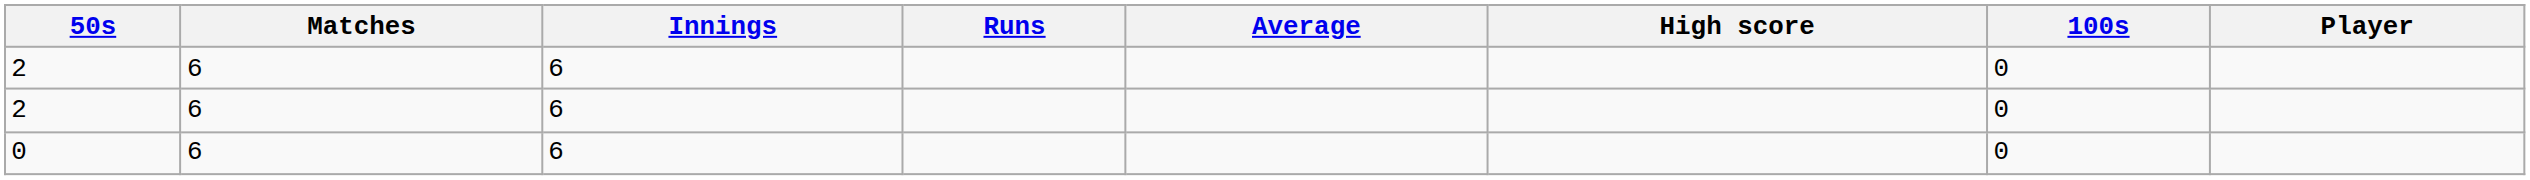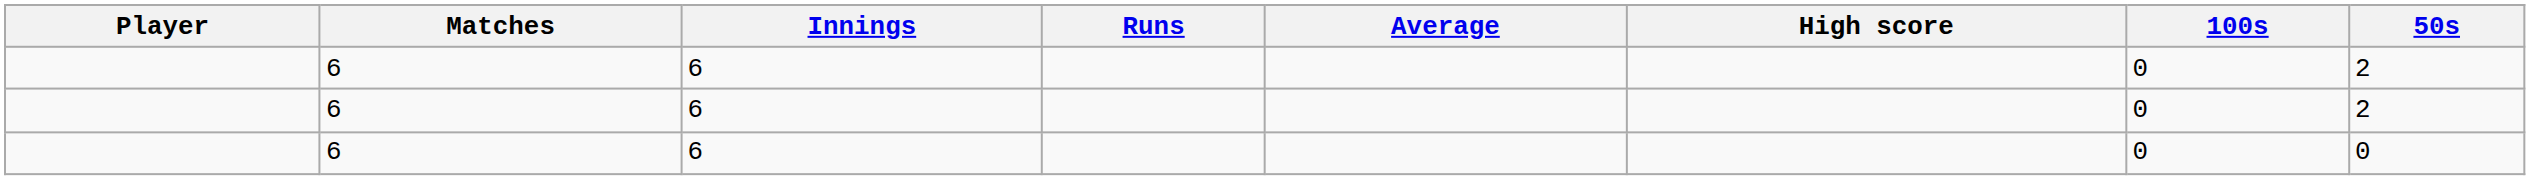columns swapped: Player <-> 50s
